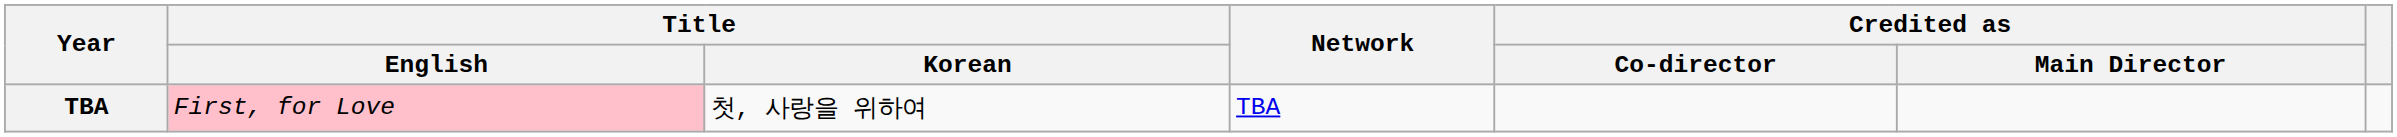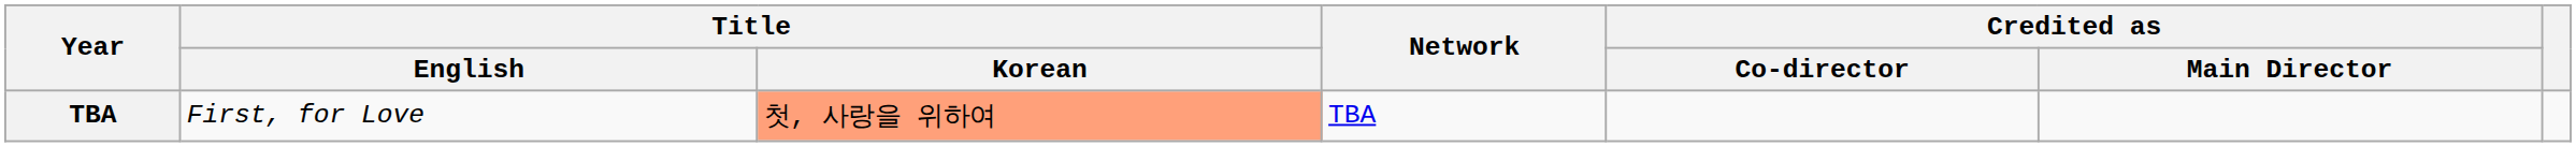row 3 | Title / English: pink background -> no background
row 3 | Title / Korean: no background -> lightsalmon background
